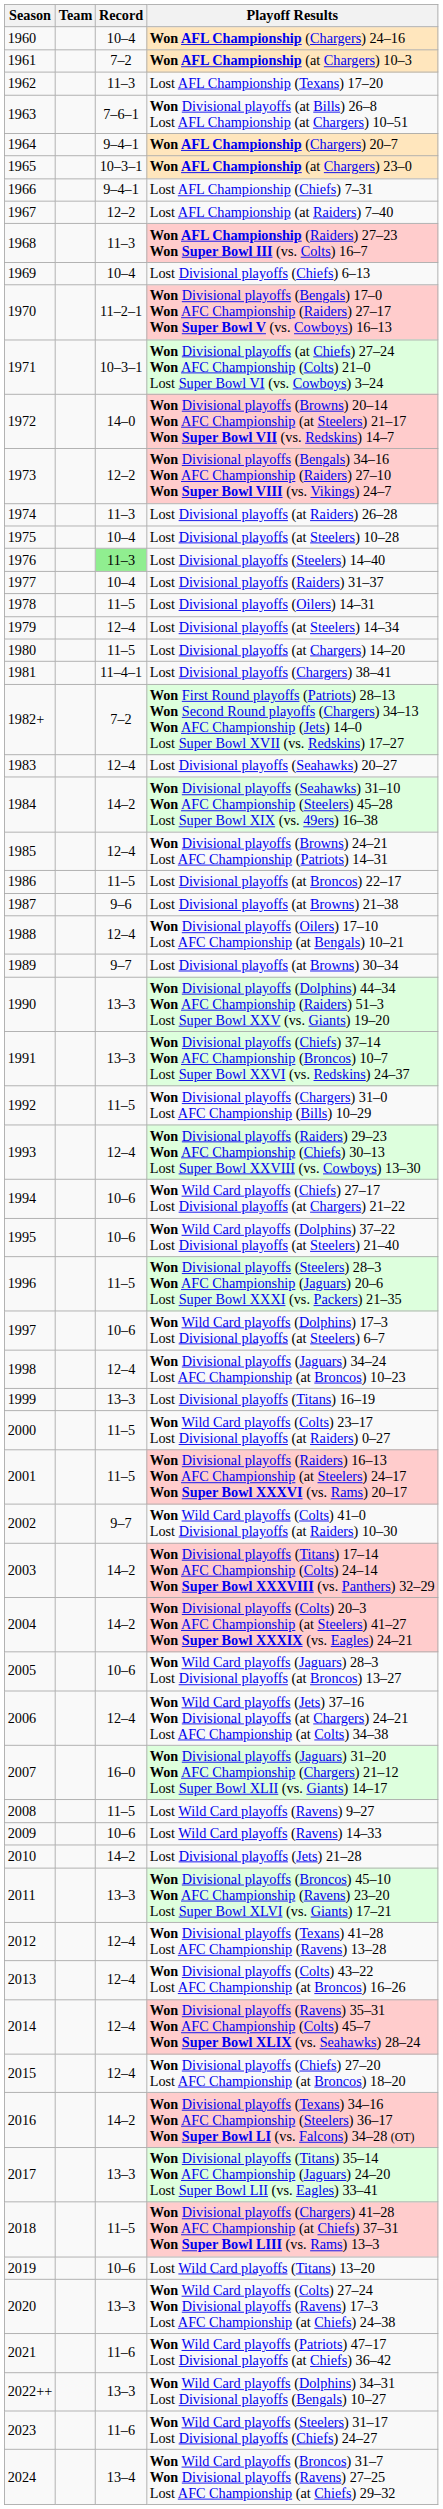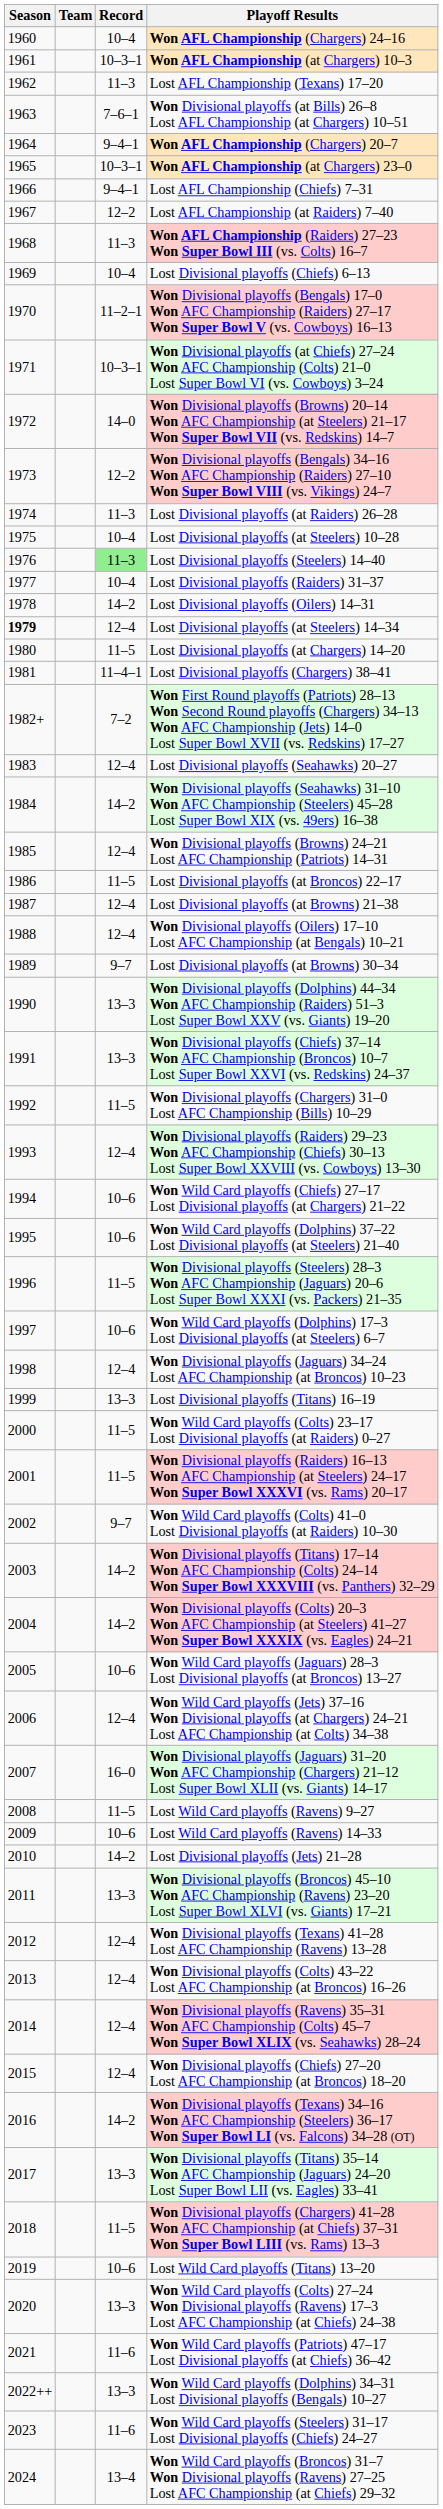Won AFL Championship (at Chargers) 10–3 | Record: 7–2 -> 10–3–1
Lost Divisional playoffs (Oilers) 14–31 | Record: 11–5 -> 14–2
Lost Divisional playoffs (at Steelers) 14–34 | Season: normal -> bold
Lost Divisional playoffs (at Browns) 21–38 | Record: 9–6 -> 12–4
